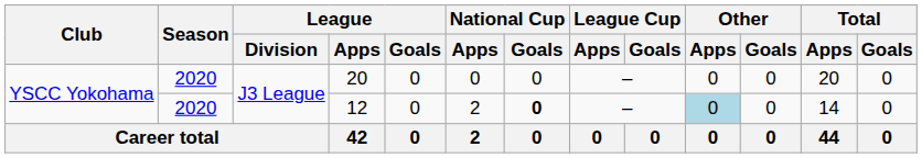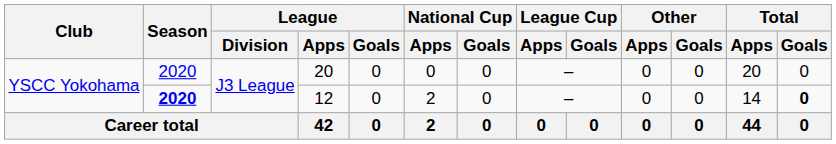12 | Season: normal -> bold
12 | National Cup / Goals: bold -> normal
12 | Other / Apps: lightblue background -> no background
12 | Total / Goals: normal -> bold
